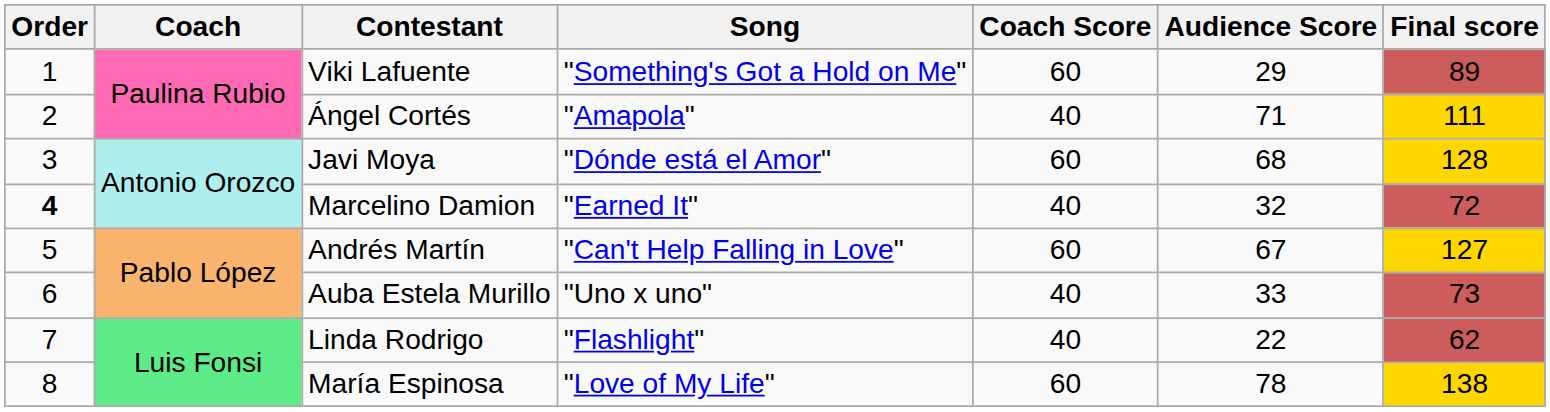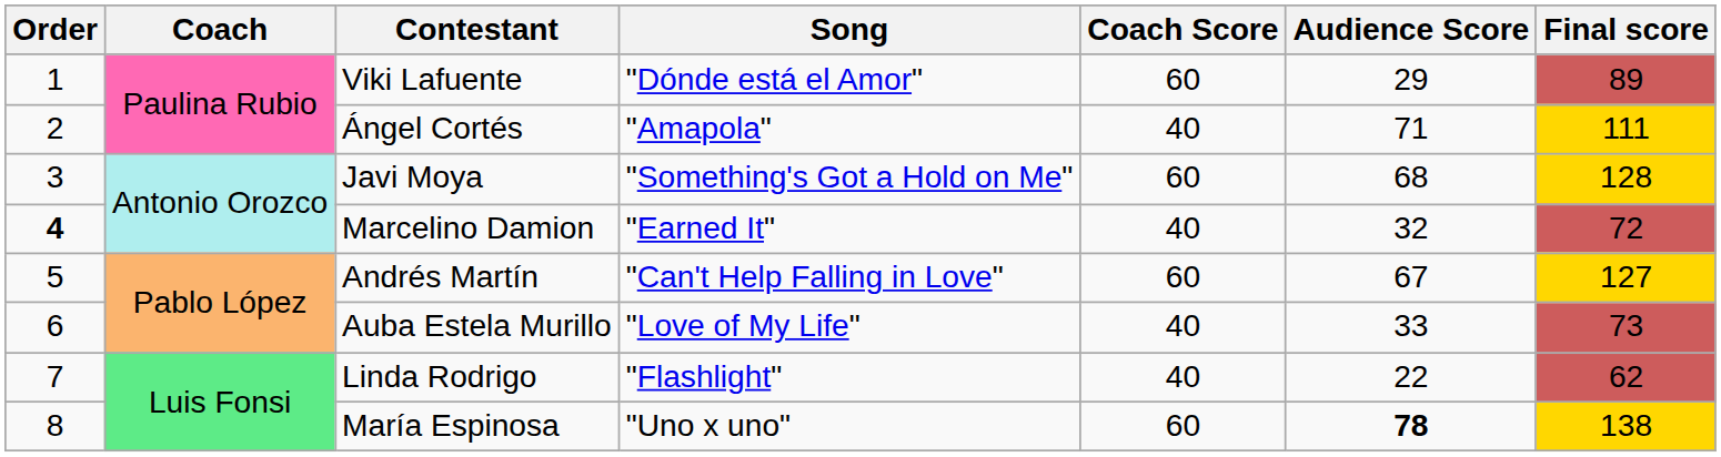Viki Lafuente | Song: "Something's Got a Hold on Me" -> "Dónde está el Amor"
Javi Moya | Song: "Dónde está el Amor" -> "Something's Got a Hold on Me"
Auba Estela Murillo | Song: "Uno x uno" -> "Love of My Life"
María Espinosa | Song: "Love of My Life" -> "Uno x uno"
María Espinosa | Audience Score: normal -> bold
